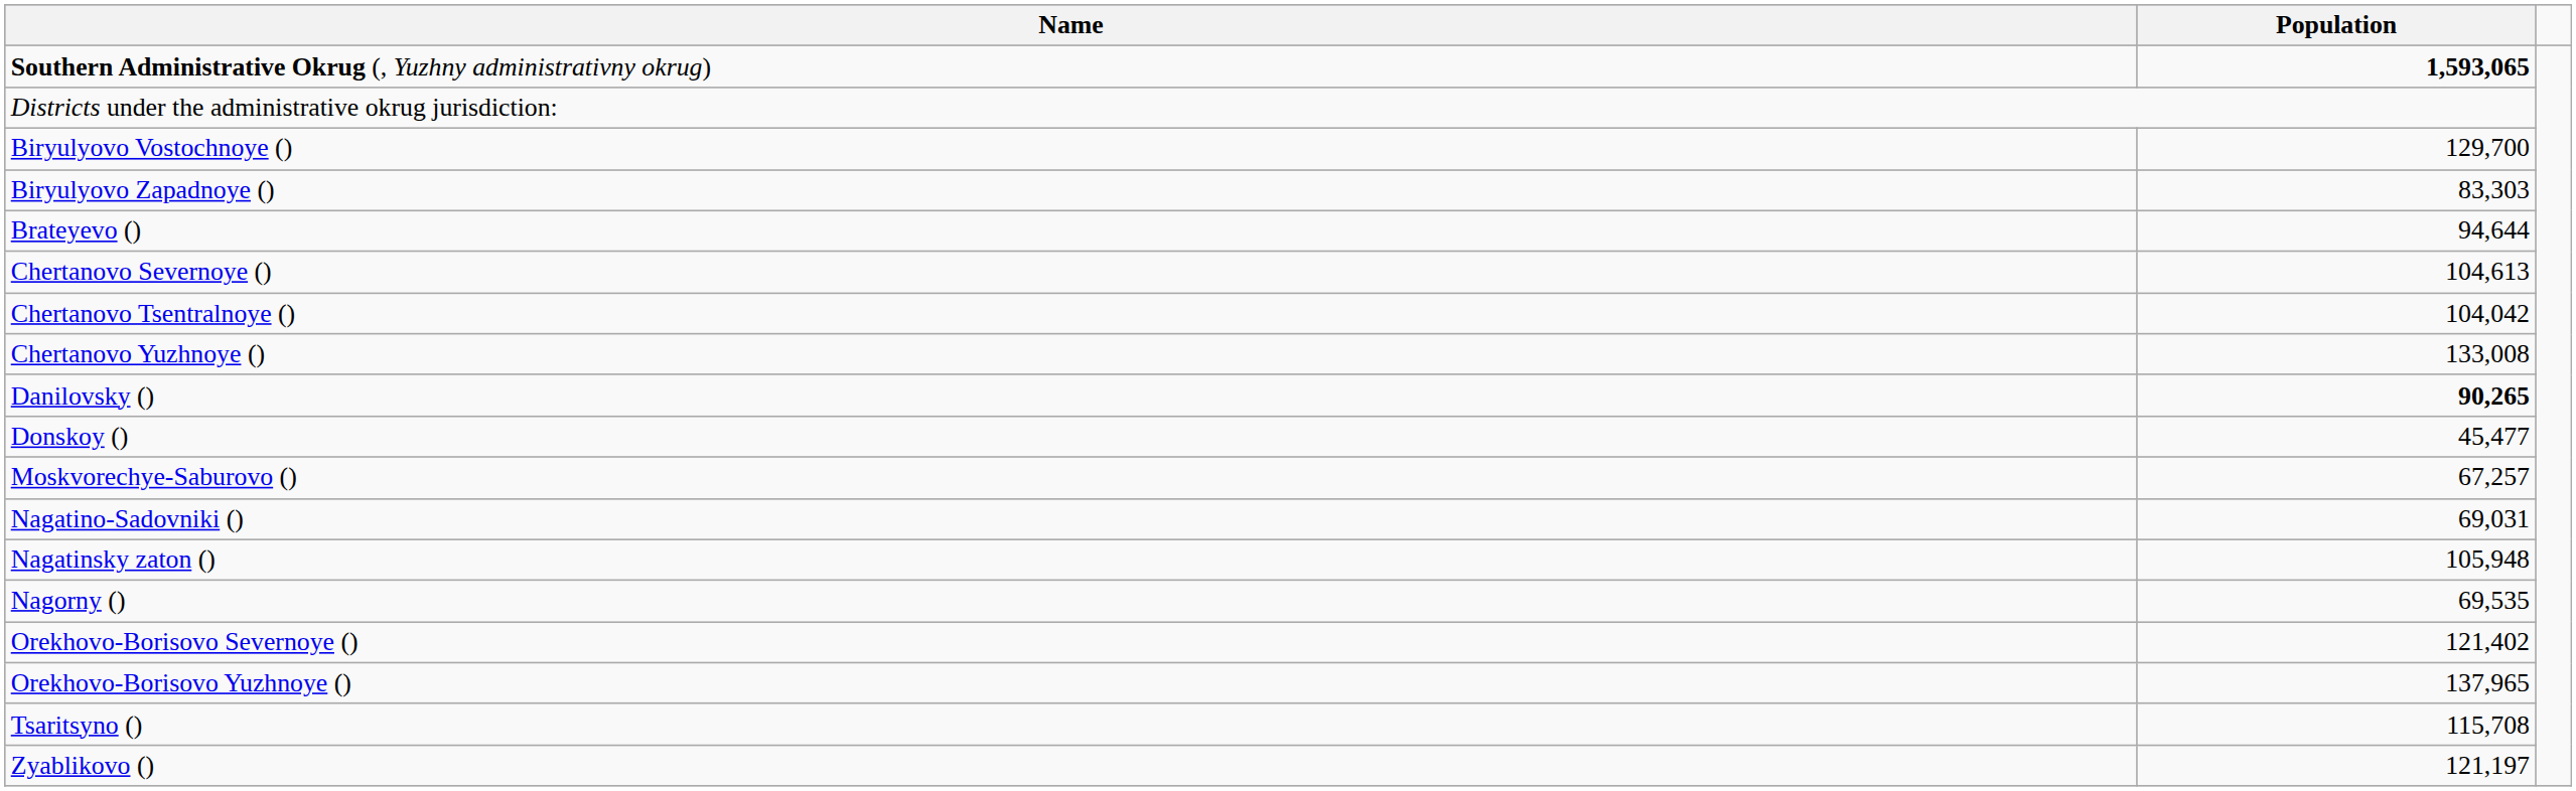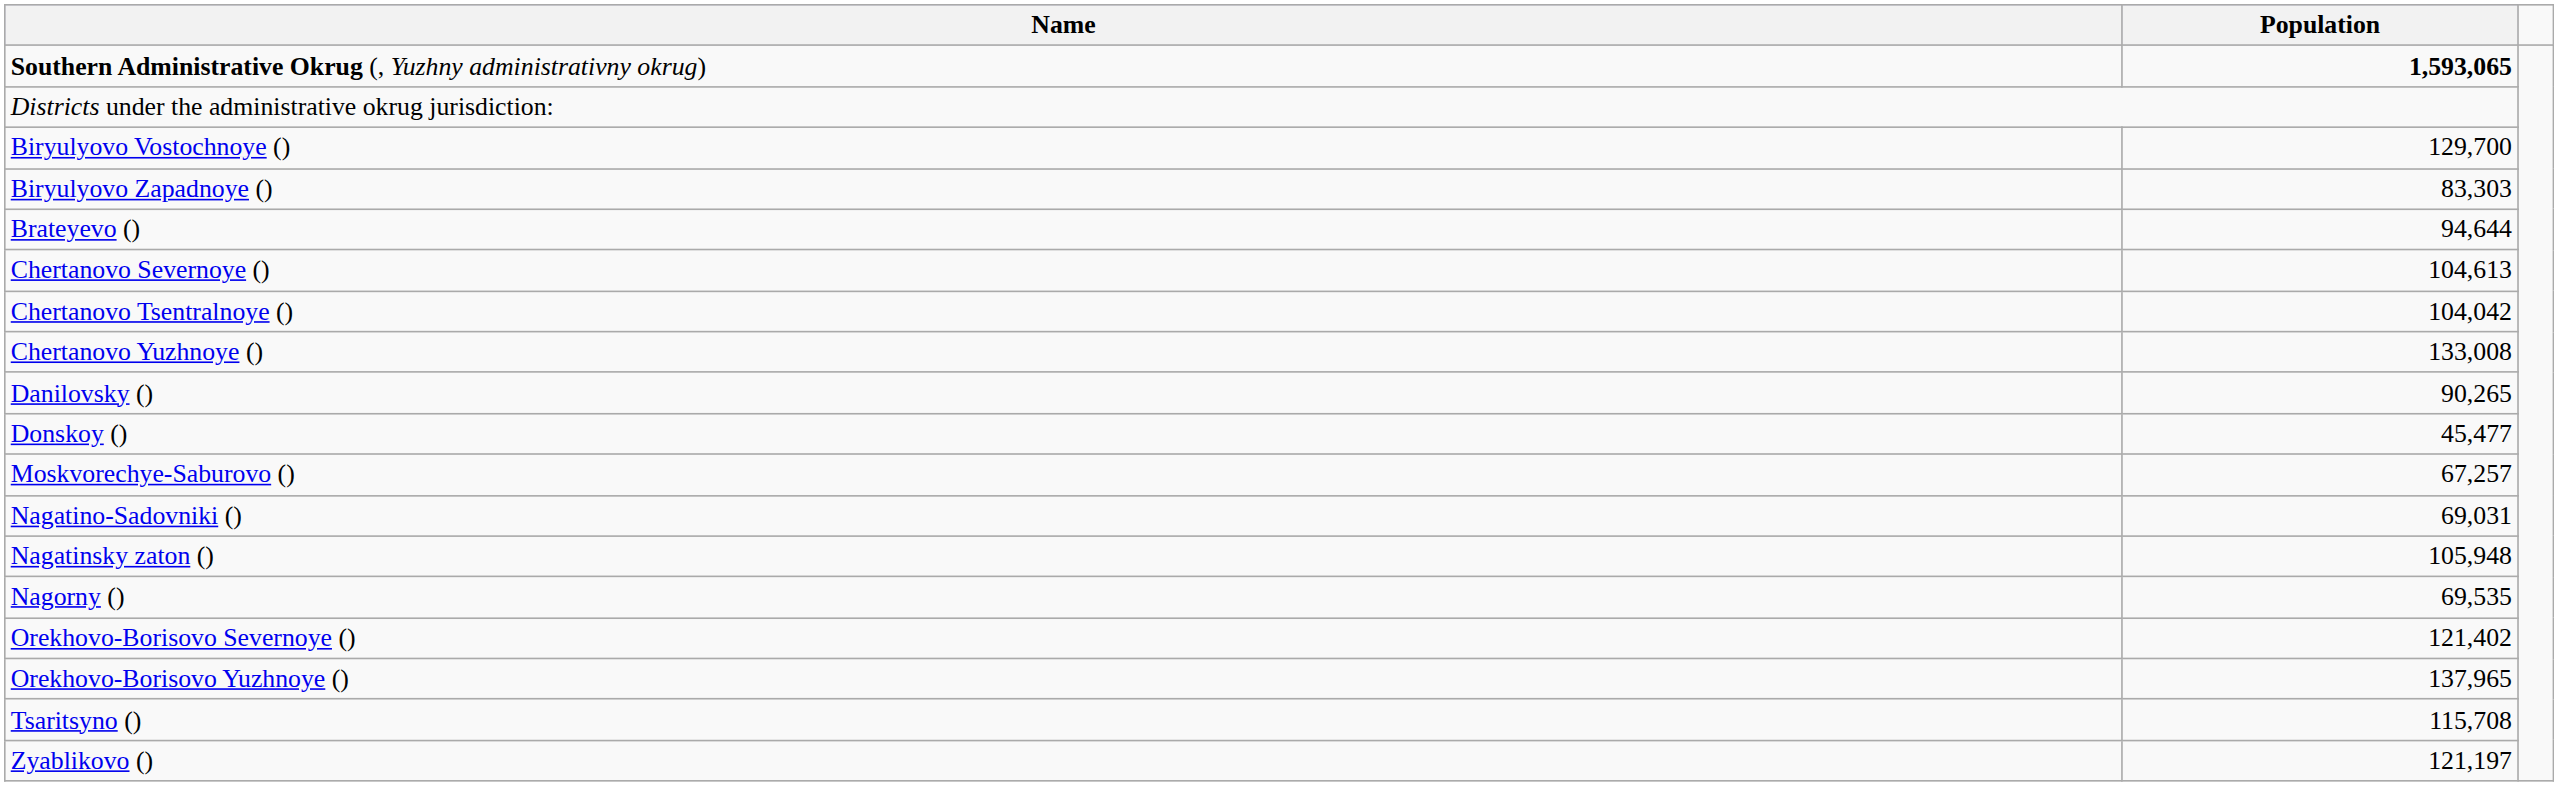Danilovsky () | Population: bold -> normal
